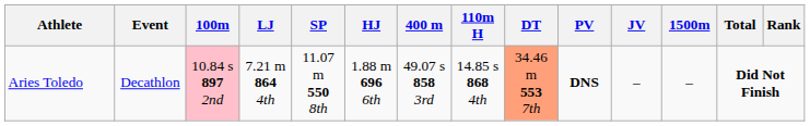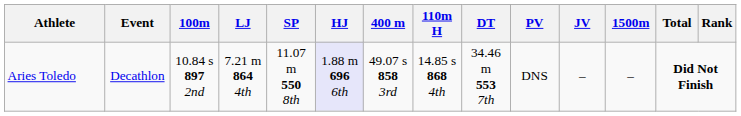Aries Toledo | 100m: pink background -> no background
Aries Toledo | HJ: no background -> lavender background
Aries Toledo | DT: lightsalmon background -> no background
Aries Toledo | PV: bold -> normal
